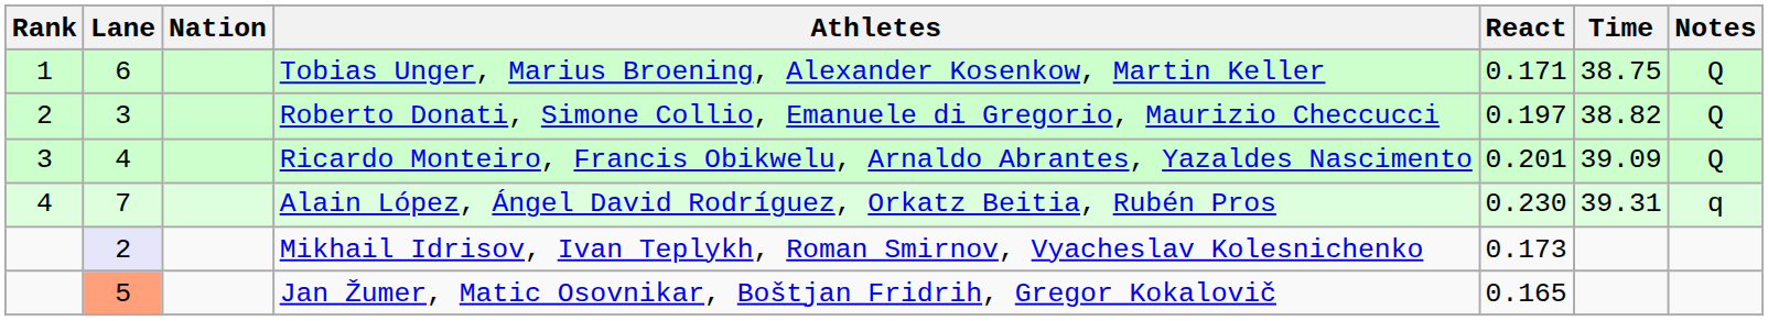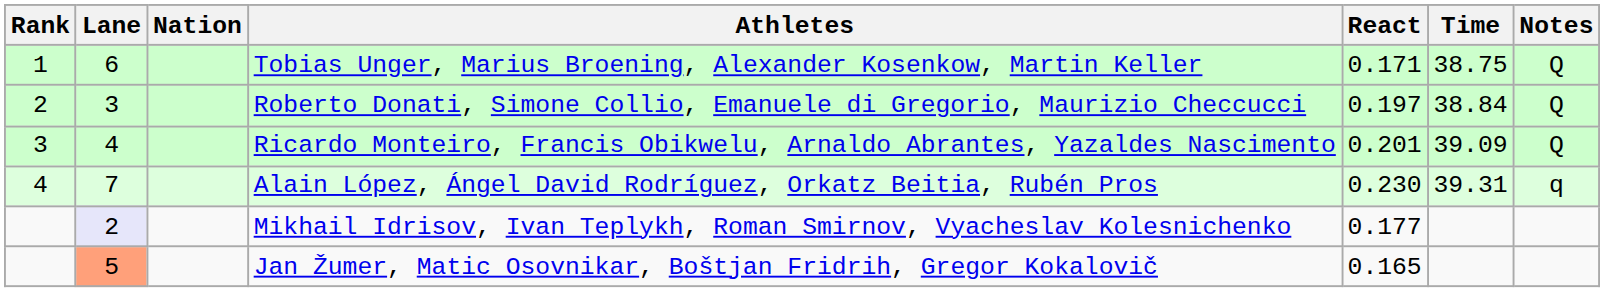row 3 | Time: 38.82 -> 38.84
row 6 | React: 0.173 -> 0.177
